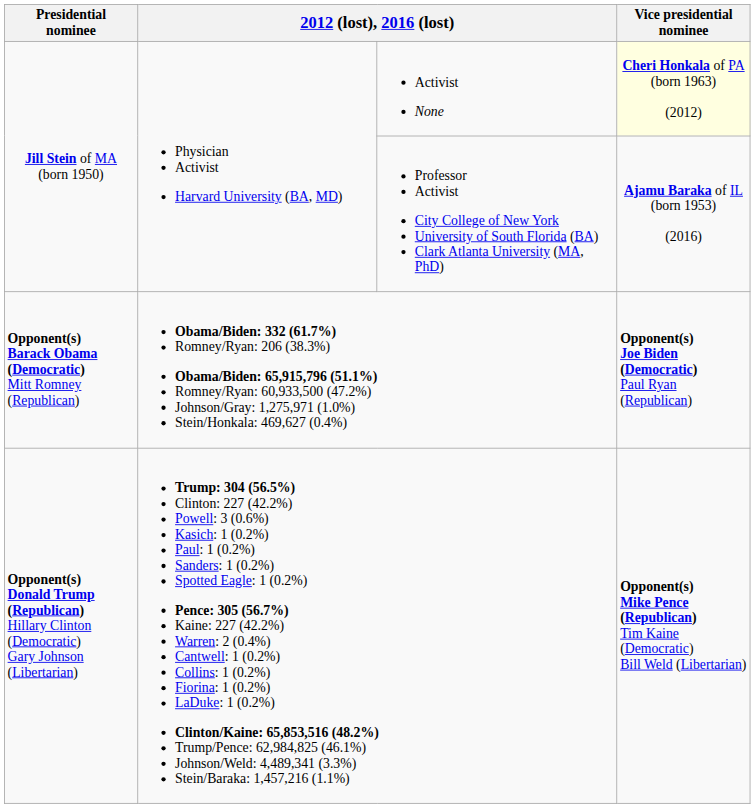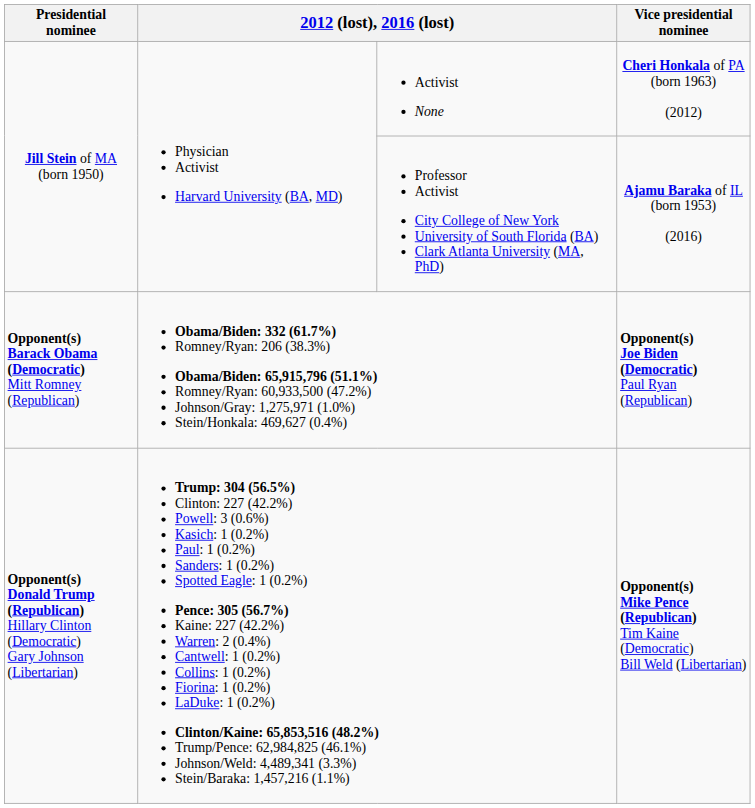Activist None | Vice presidential nominee: lightyellow background -> no background
